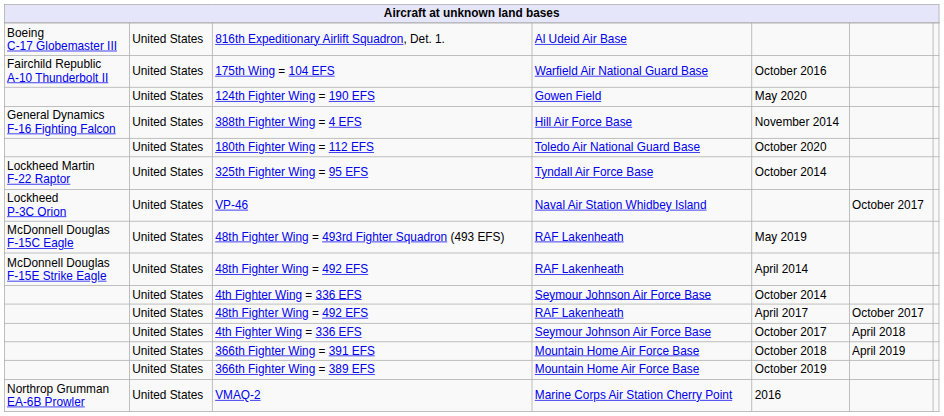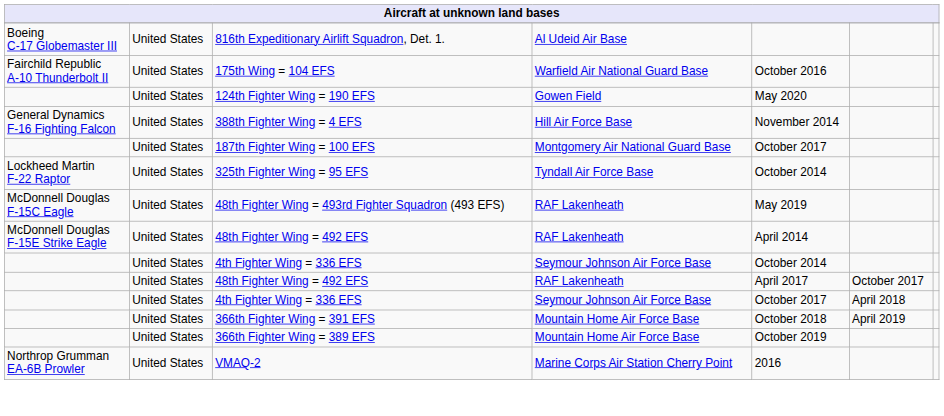+ row: United States | 187th Fighter Wing = 100 EFS | Montgomery Air National Guard Base | October 2017
- row: United States | 180th Fighter Wing = 112 EFS | Toledo Air National Guard Base | October 2020
- row: Lockheed P-3C Orion | United States | VP-46 | Naval Air Station Whidbey Island | October 2017
